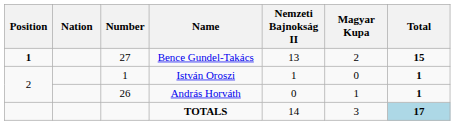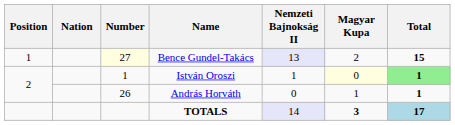Bence Gundel-Takács | Position: bold -> normal
Bence Gundel-Takács | Number: no background -> lightyellow background
Bence Gundel-Takács | Nemzeti Bajnokság II: no background -> lavender background
István Oroszi | Magyar Kupa: no background -> lightyellow background
István Oroszi | Total: no background -> lightgreen background
TOTALS | Nemzeti Bajnokság II: no background -> lavender background
TOTALS | Magyar Kupa: normal -> bold
